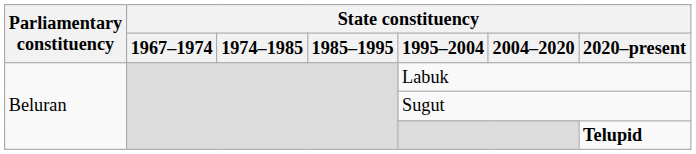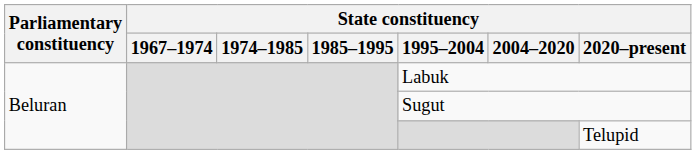row 5 | State constituency / 2020–present: bold -> normal
